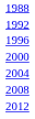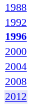1996 | column 1: normal -> bold
2012 | column 1: no background -> lavender background
